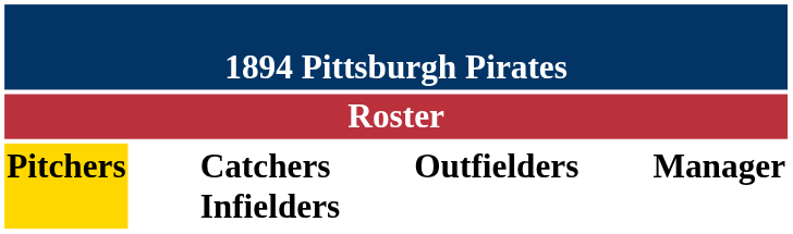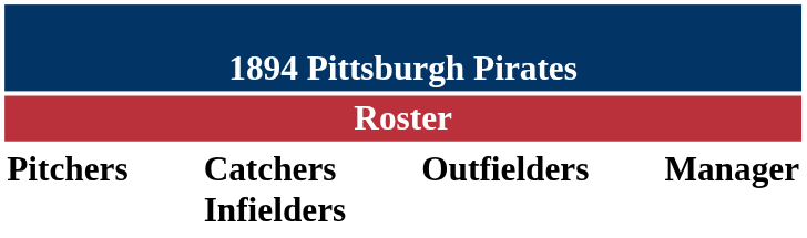Pitchers | column 1: gold background -> no background
